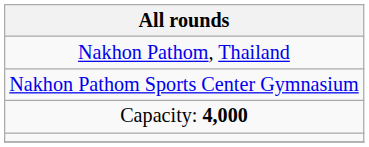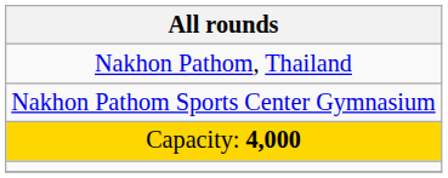row 4 | column 1: no background -> gold background
